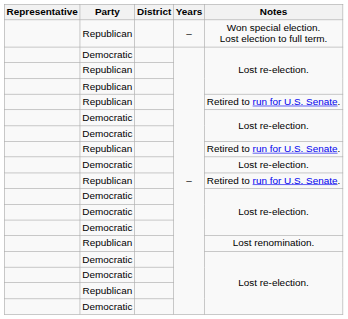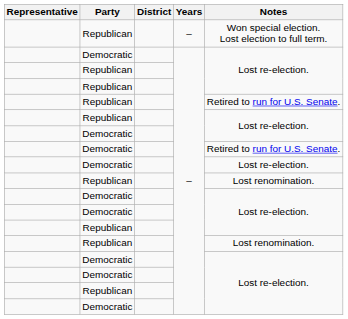row 7 | Party: Democratic -> Republican
row 9 | Party: Republican -> Democratic
row 11 | Notes: Retired to run for U.S. Senate. -> Lost renomination.
row 14 | Party: Democratic -> Republican
